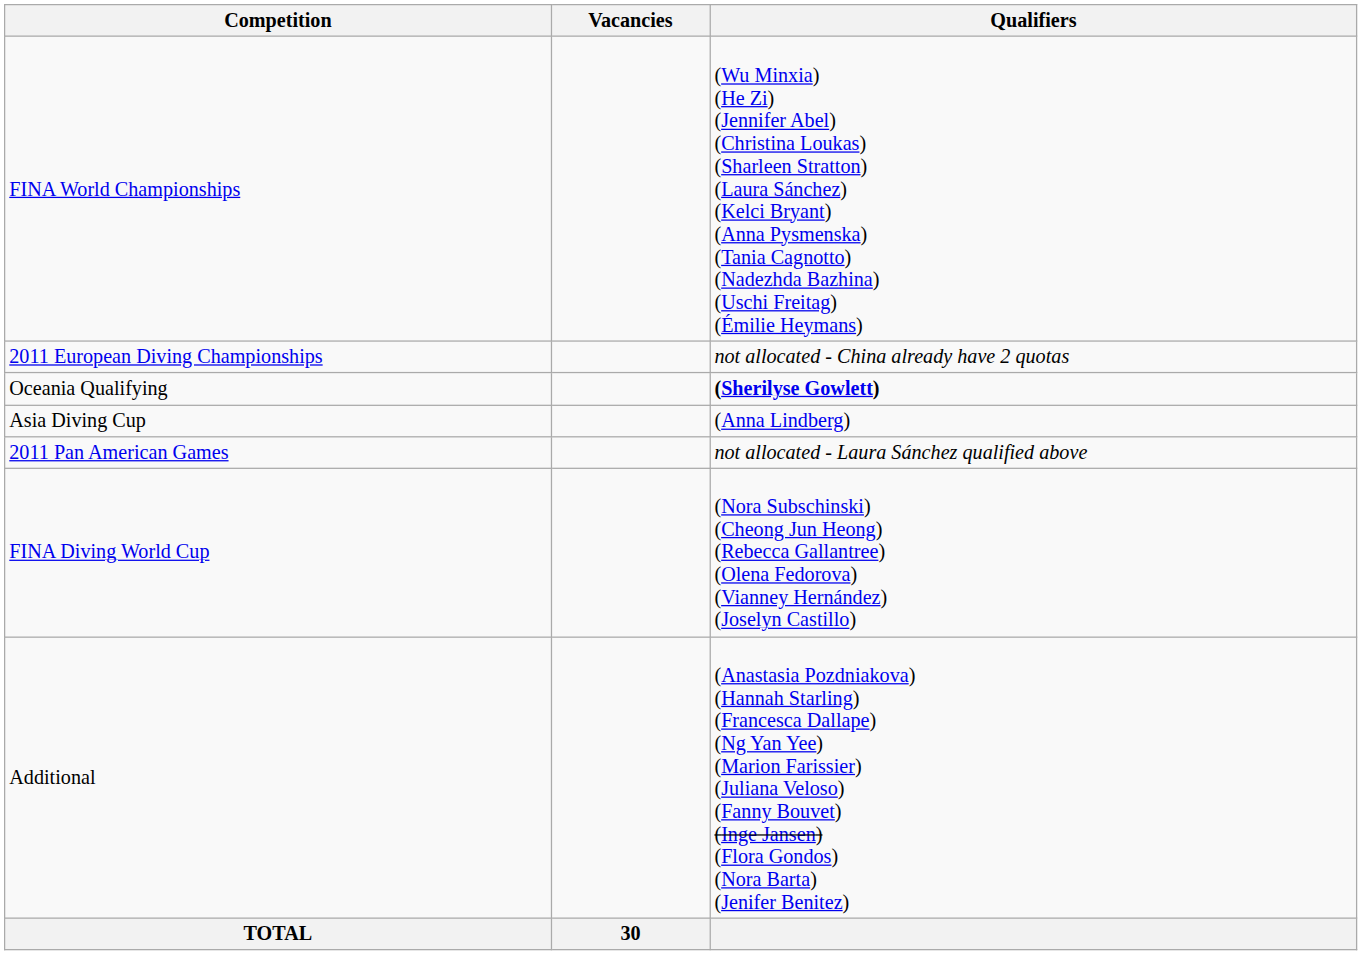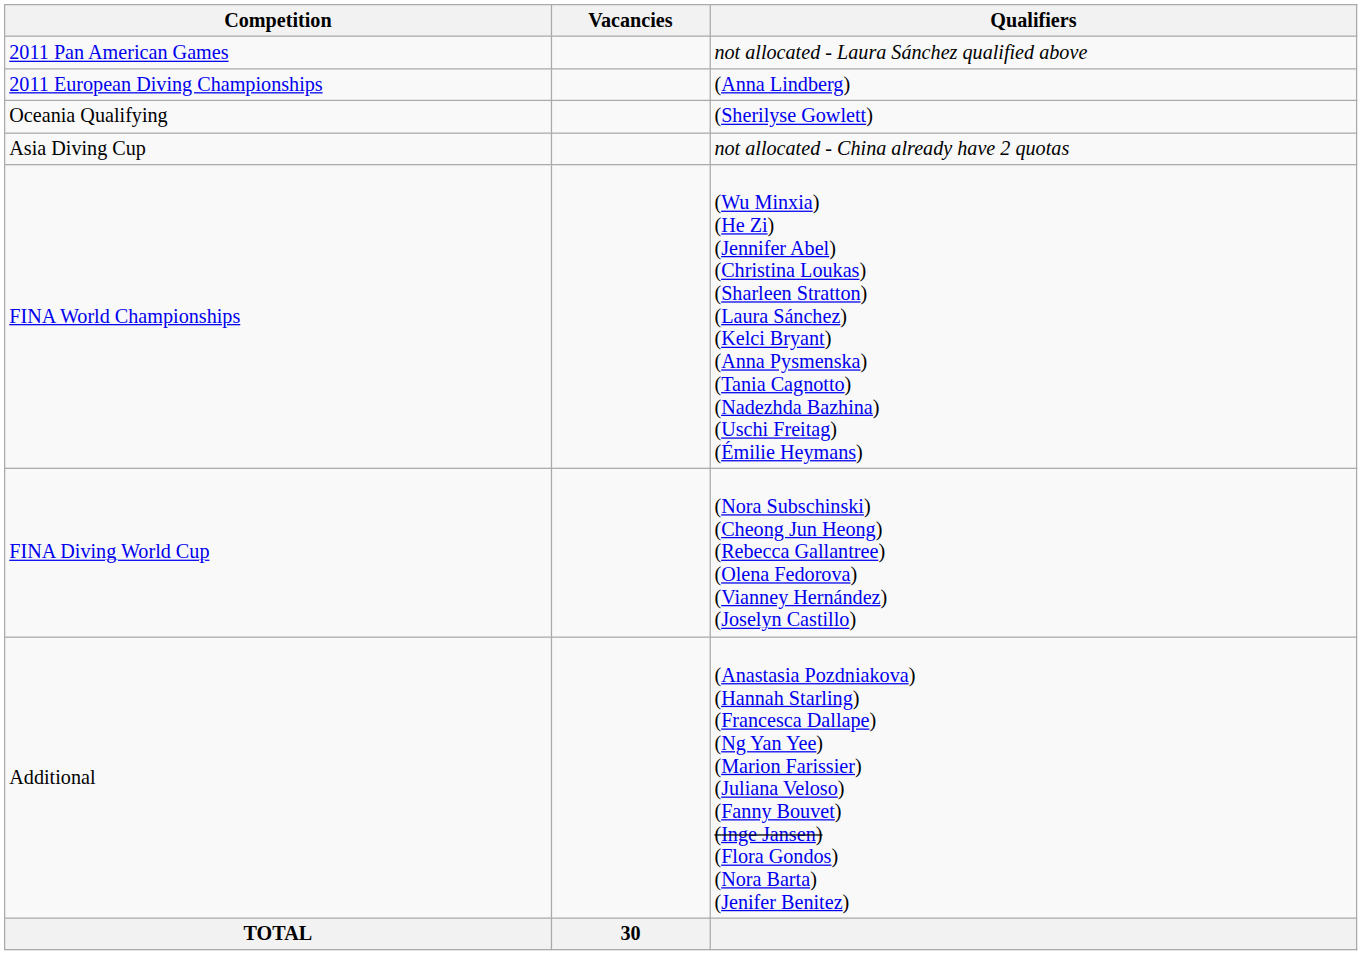rows swapped: FINA World Championships <-> 2011 Pan American Games
2011 European Diving Championships | Qualifiers: not allocated - China already have 2 quotas -> (Anna Lindberg)
Oceania Qualifying | Qualifiers: bold -> normal
Asia Diving Cup | Qualifiers: (Anna Lindberg) -> not allocated - China already have 2 quotas
